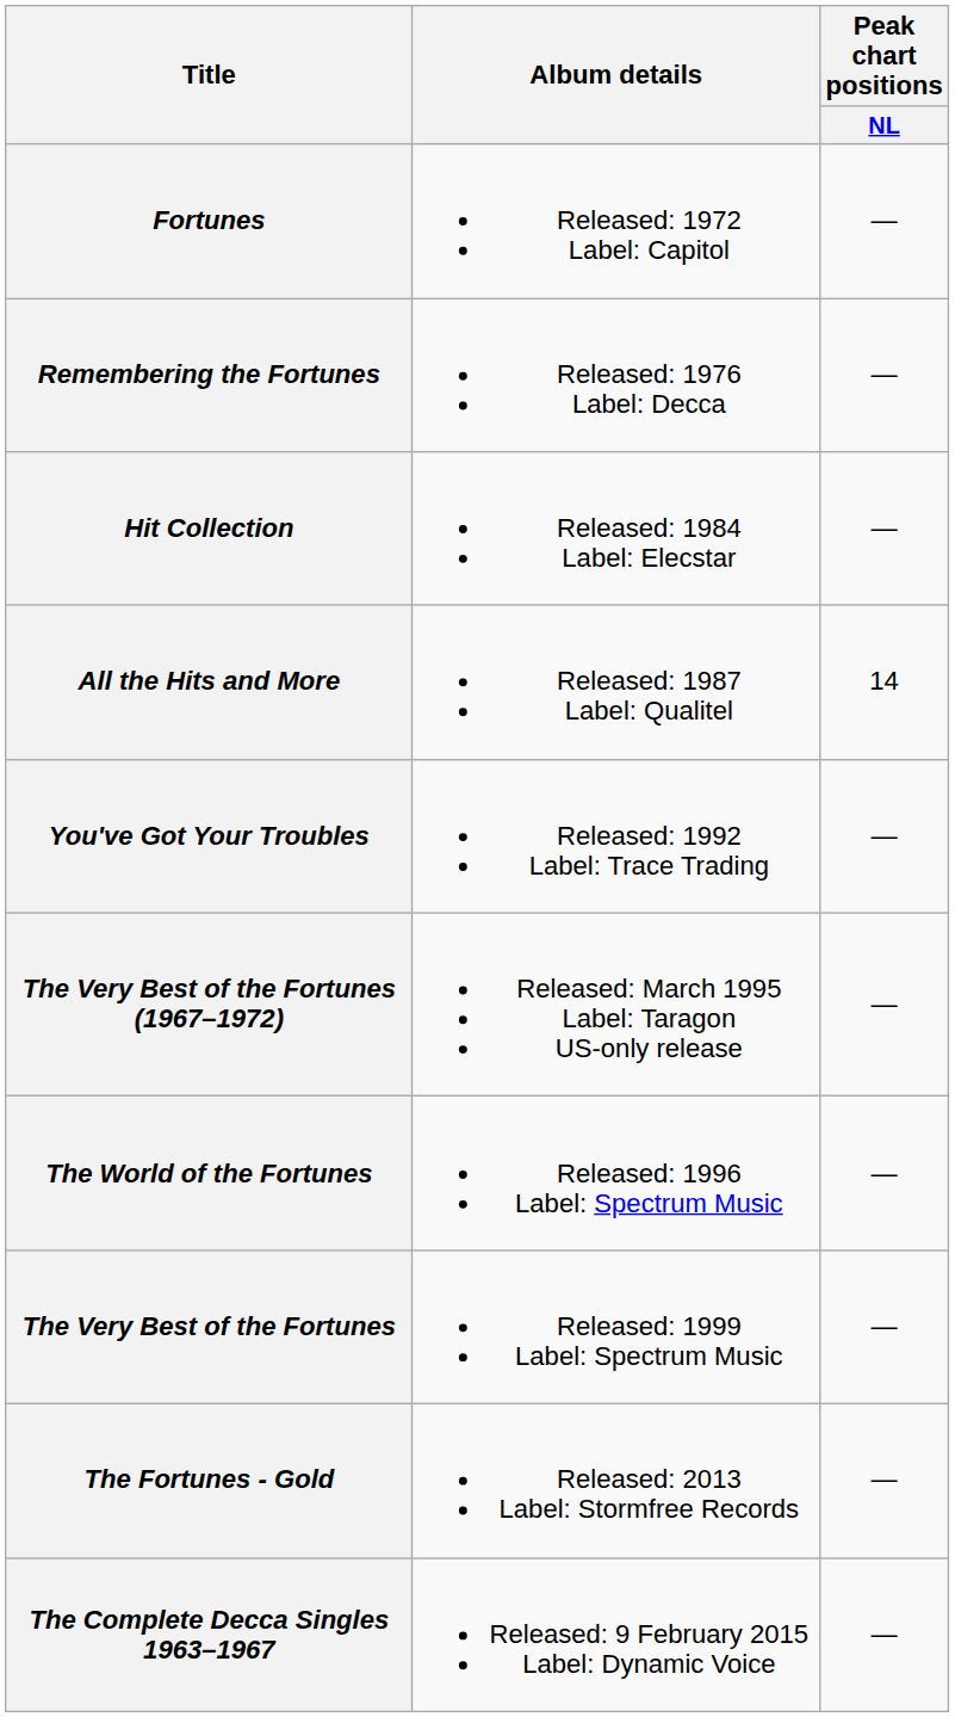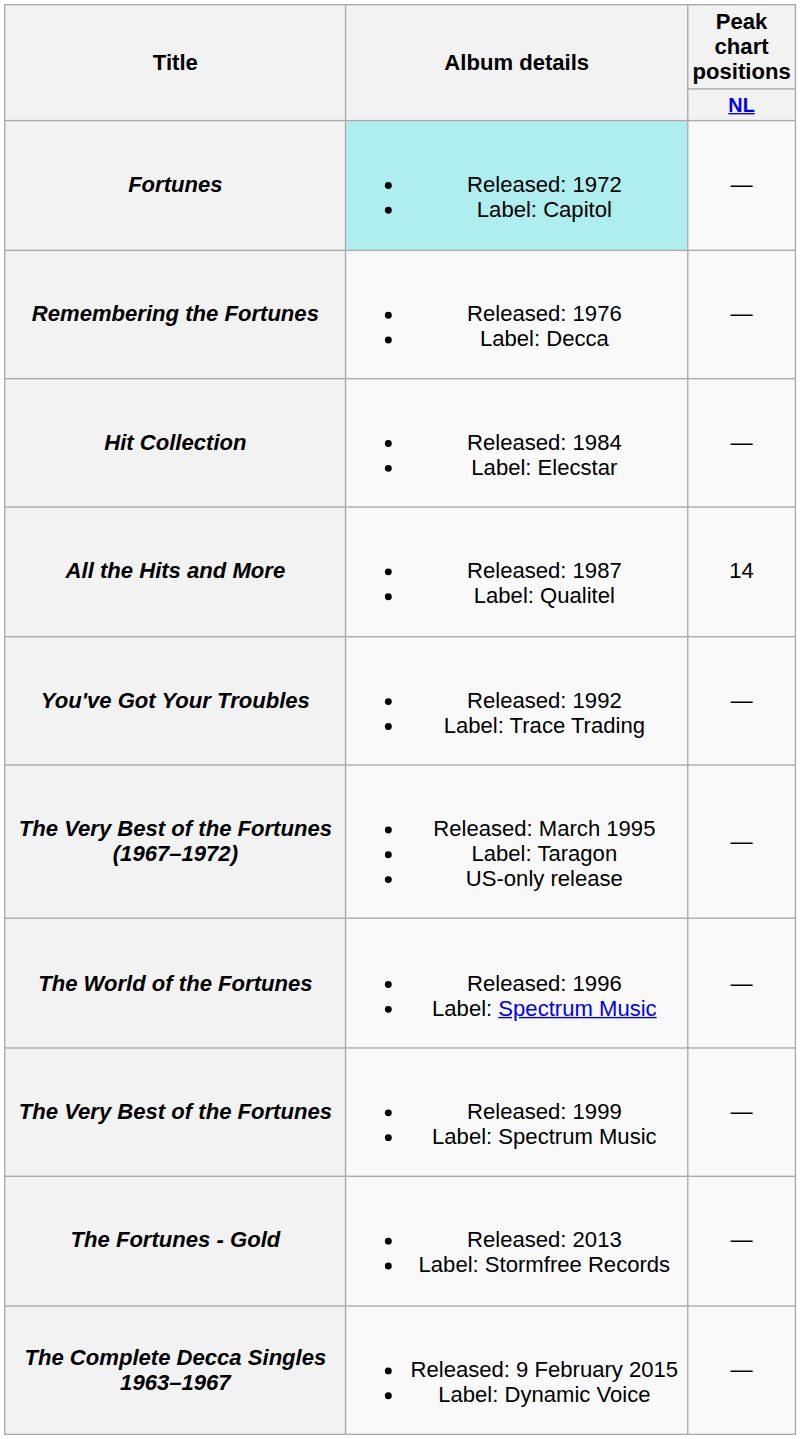Fortunes | Album details: no background -> paleturquoise background
